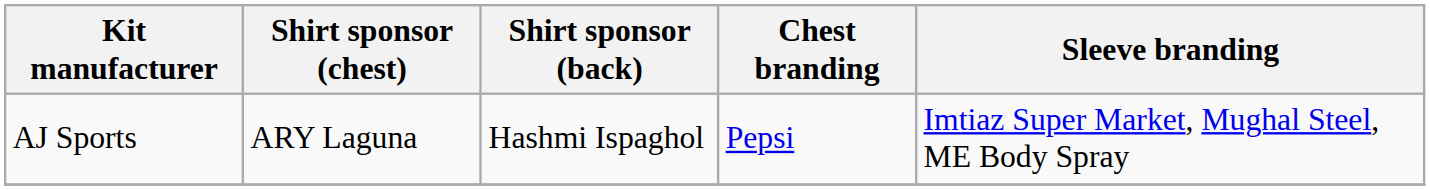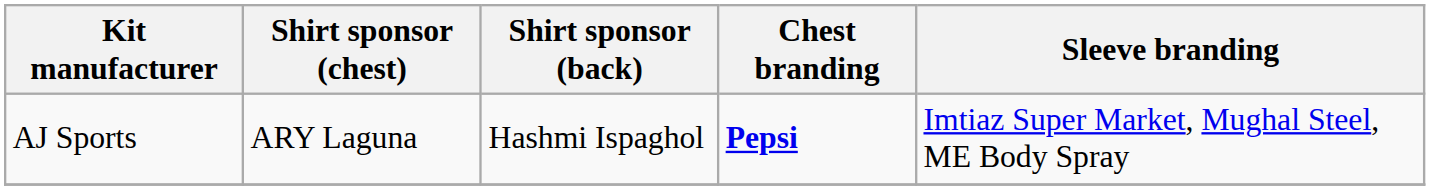AJ Sports | Chest branding: normal -> bold
